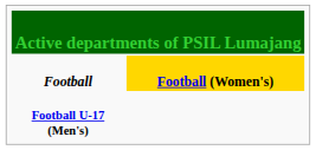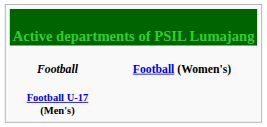Football | column 2: gold background -> no background
